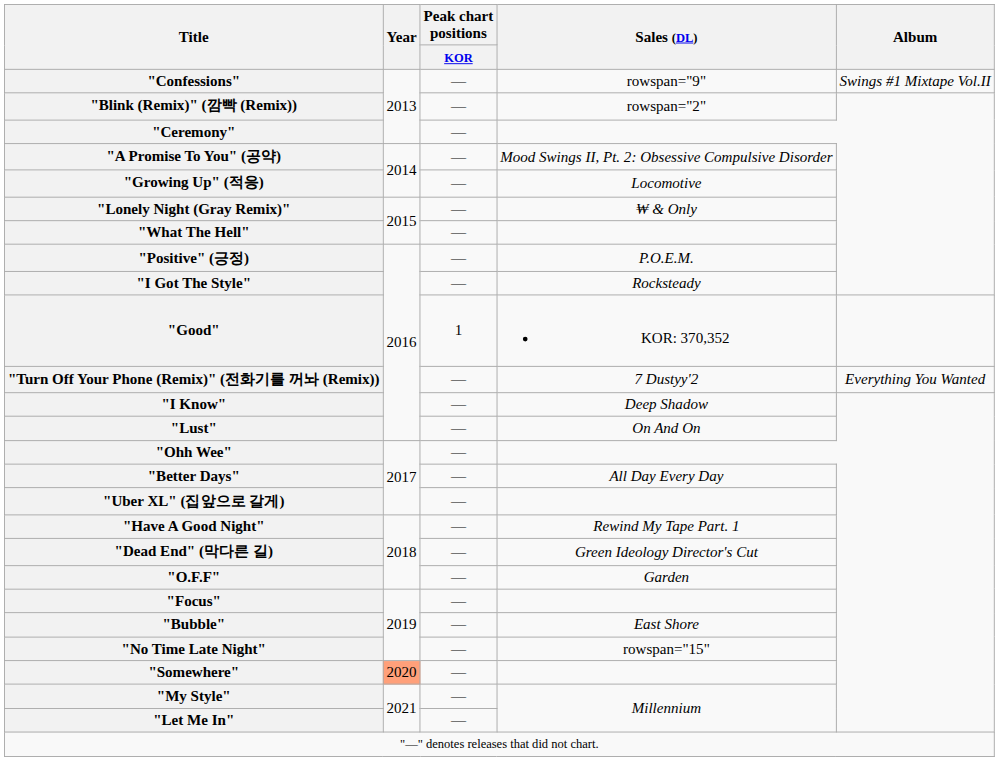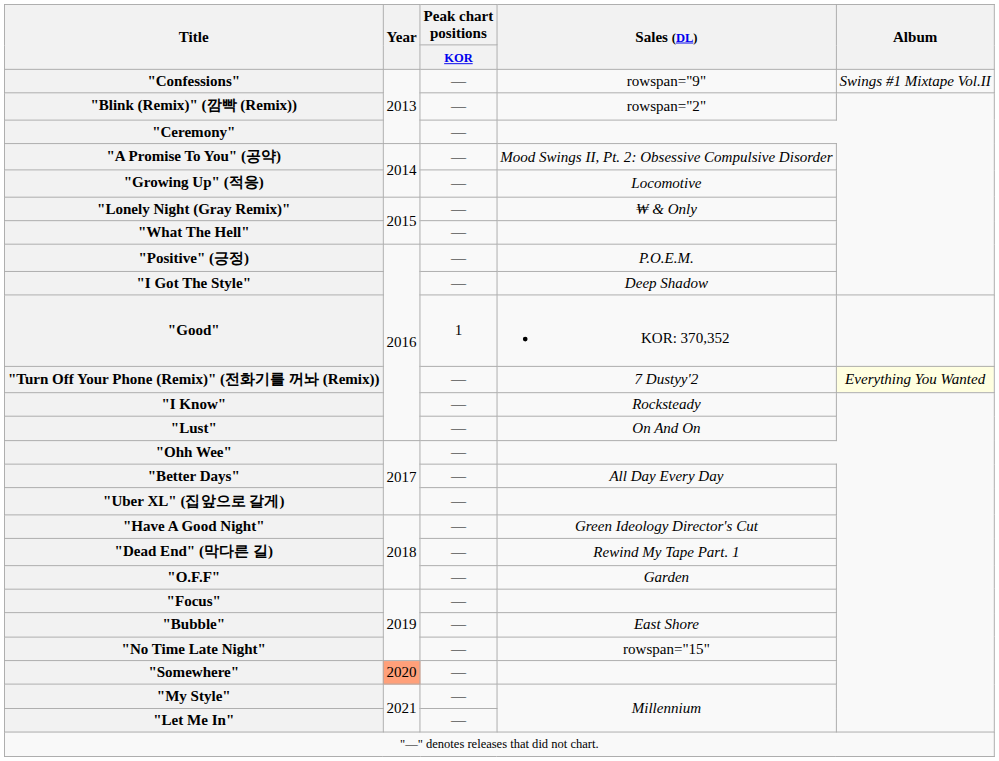"I Got The Style" | Sales (DL): Rocksteady -> Deep Shadow
"Turn Off Your Phone (Remix)" (전화기를 꺼놔 (Remix)) | Album: no background -> lightyellow background
"I Know" | Sales (DL): Deep Shadow -> Rocksteady
"Have A Good Night" | Sales (DL): Rewind My Tape Part. 1 -> Green Ideology Director's Cut
"Dead End" (막다른 길) | Sales (DL): Green Ideology Director's Cut -> Rewind My Tape Part. 1
